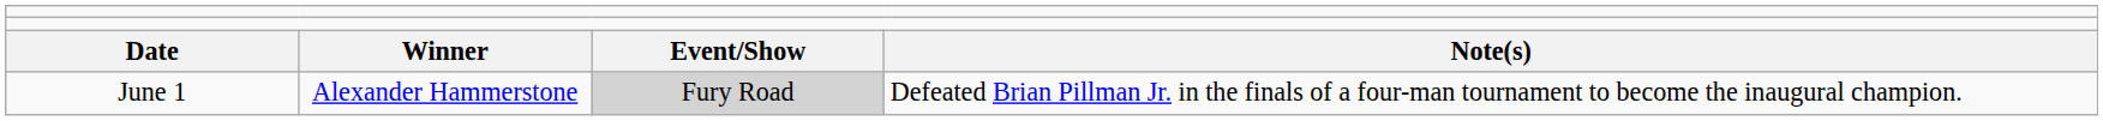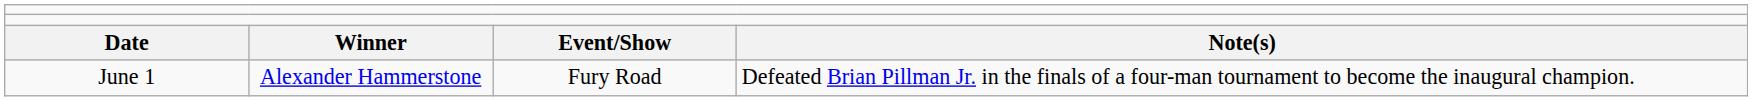June 1 | column 3: lightgrey background -> no background
